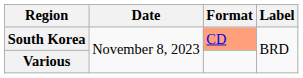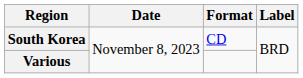South Korea | Format: lightsalmon background -> no background
